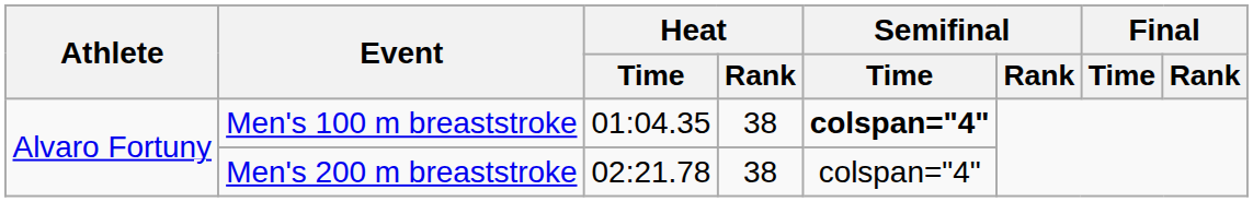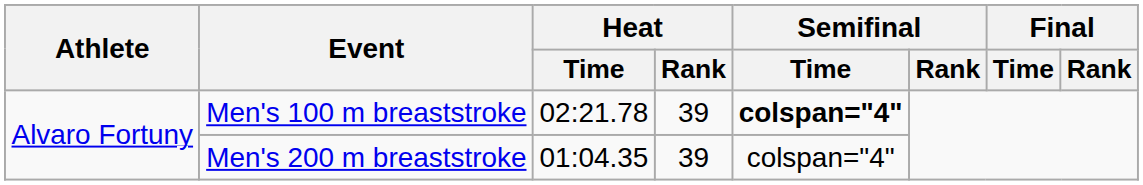Men's 100 m breaststroke | Heat / Time: 01:04.35 -> 02:21.78
Men's 100 m breaststroke | Heat / Rank: 38 -> 39
Men's 200 m breaststroke | Heat / Time: 02:21.78 -> 01:04.35
Men's 200 m breaststroke | Heat / Rank: 38 -> 39
